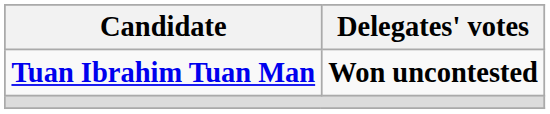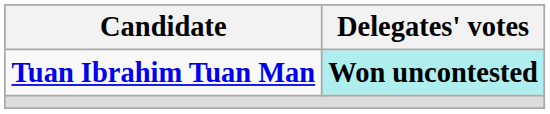Tuan Ibrahim Tuan Man | Delegates' votes: no background -> paleturquoise background
